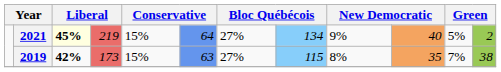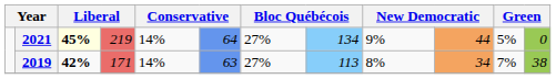2021 | column 5: 15% -> 14%
2021 | column 10: 40 -> 44
2021 | column 12: 2 -> 0
2019 | column 4: 173 -> 171
2019 | column 5: 15% -> 14%
2019 | column 8: 115 -> 113
2019 | column 10: 35 -> 34
